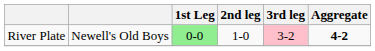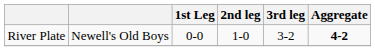River Plate | 1st Leg: lightgreen background -> no background
River Plate | 3rd leg: pink background -> no background
